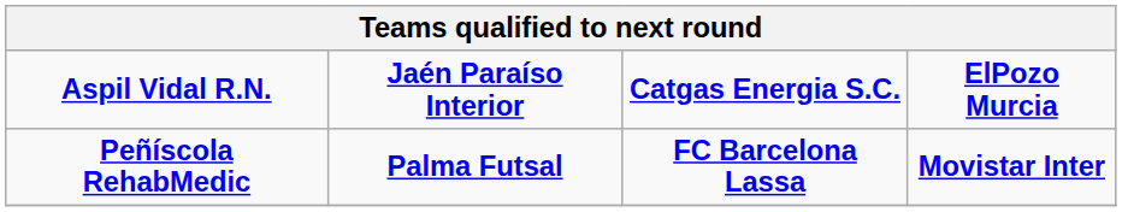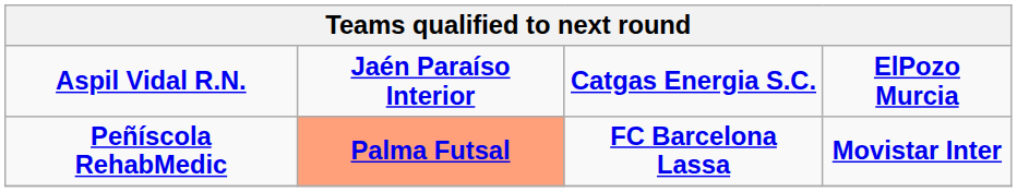Peñíscola RehabMedic | Jaén Paraíso Interior: no background -> lightsalmon background
